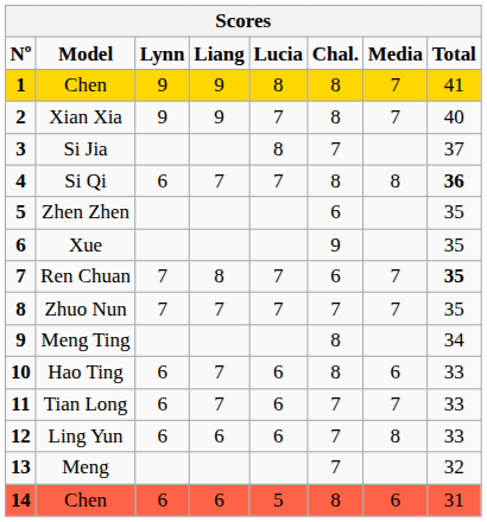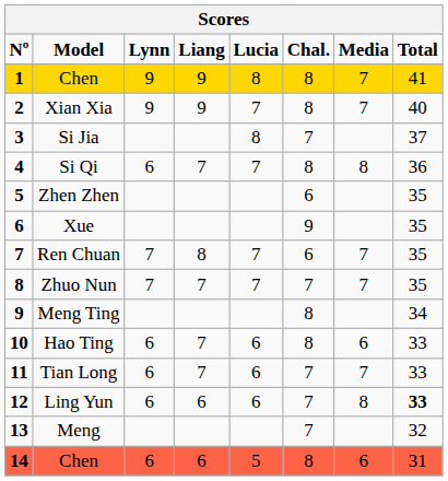Si Qi | Total: bold -> normal
Ren Chuan | Total: bold -> normal
Ling Yun | Total: normal -> bold
